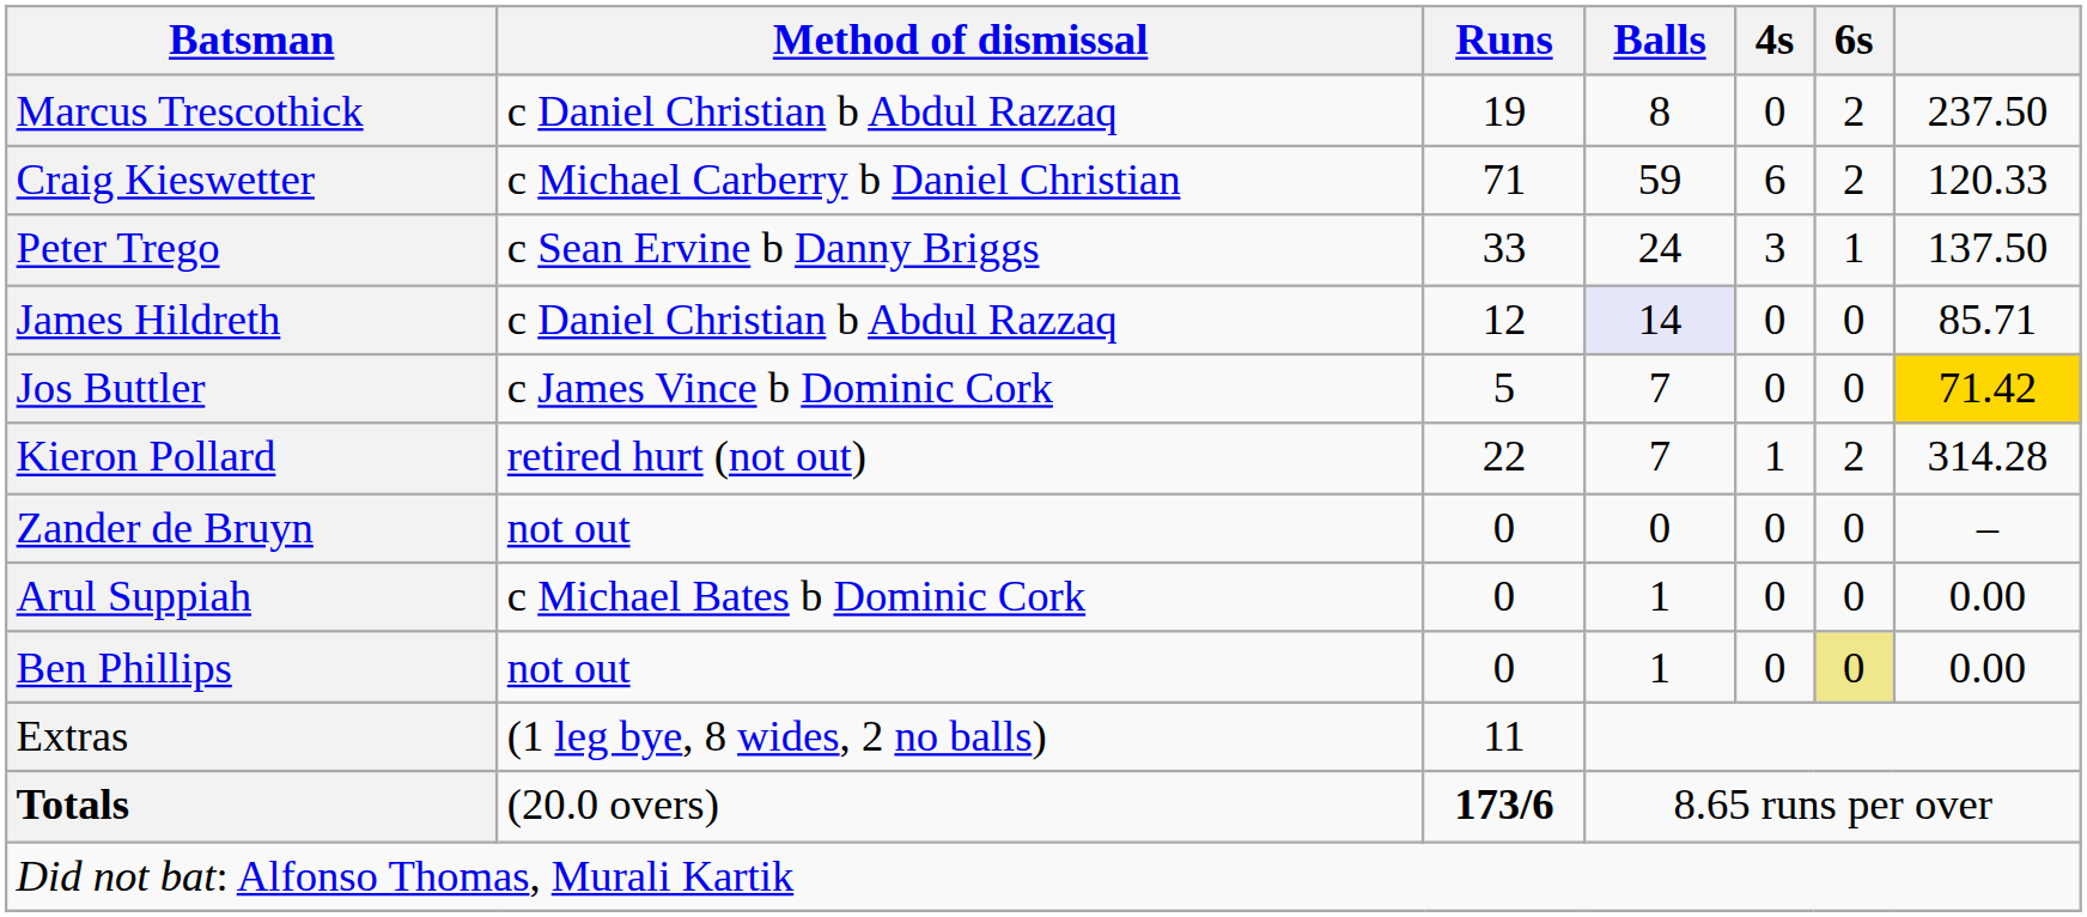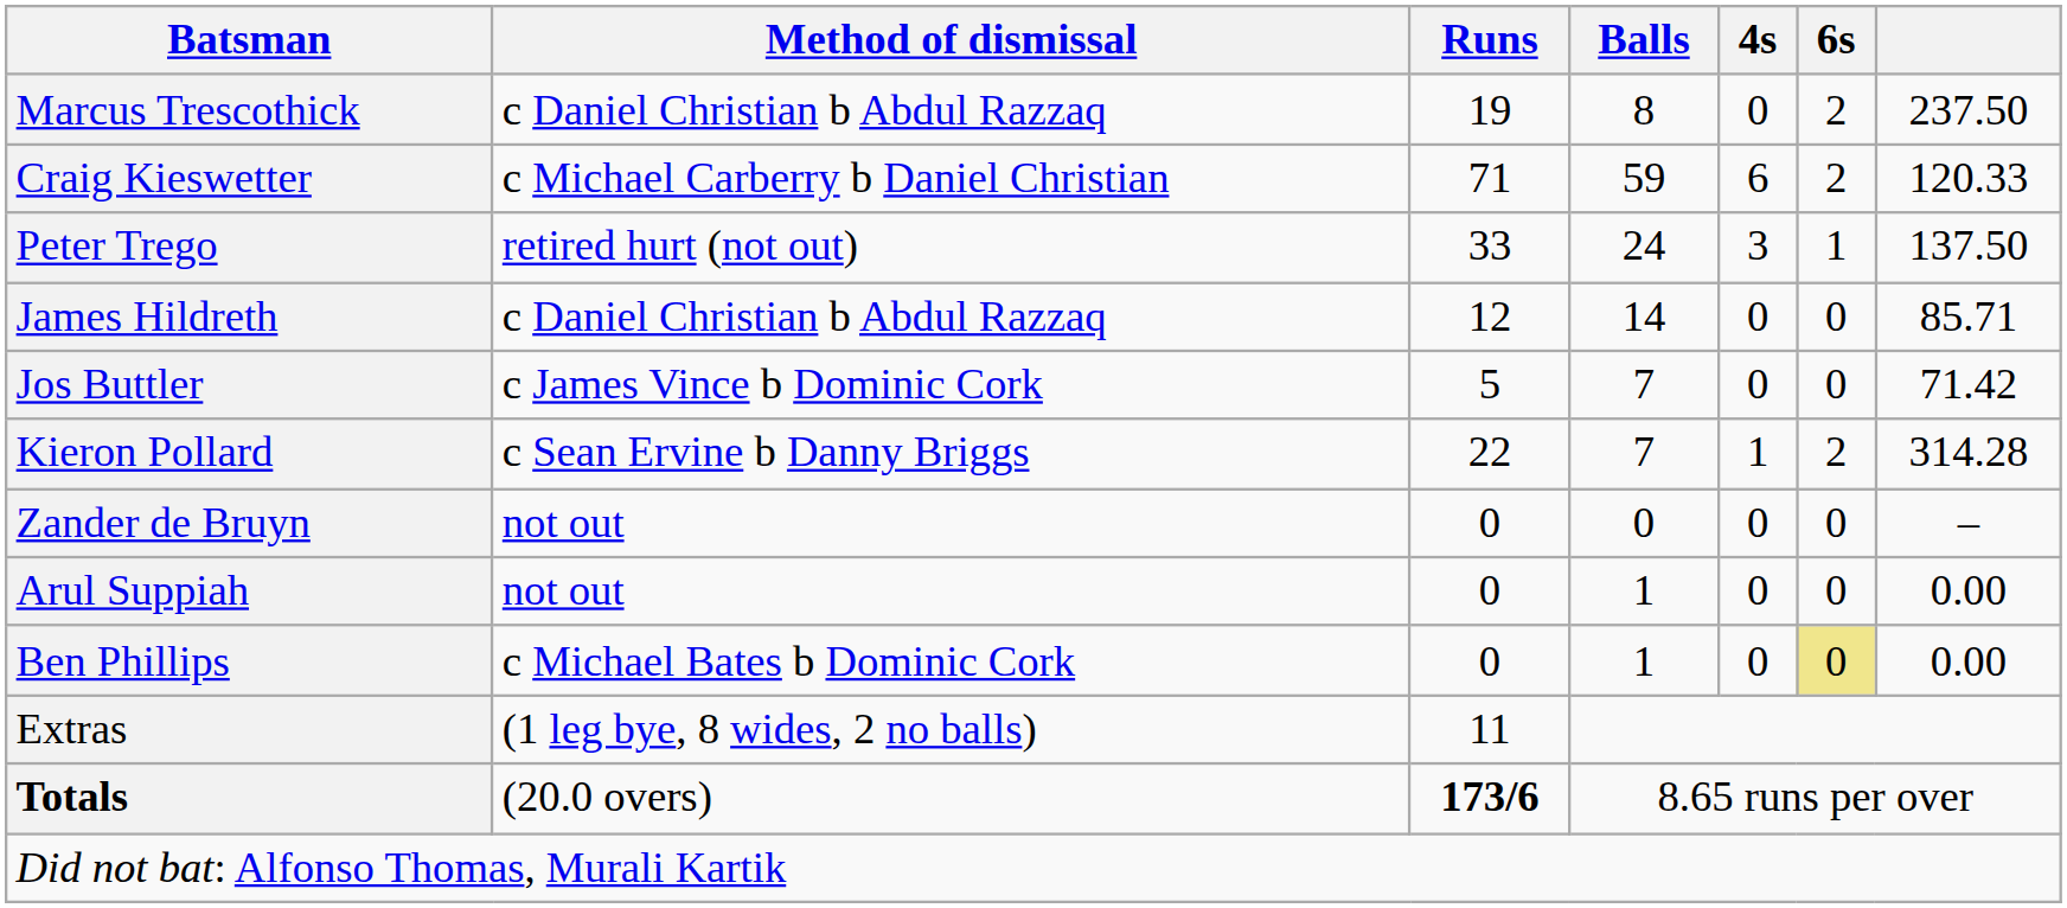Peter Trego | Method of dismissal: c Sean Ervine b Danny Briggs -> retired hurt (not out)
James Hildreth | Balls: lavender background -> no background
Jos Buttler | column 7: gold background -> no background
Kieron Pollard | Method of dismissal: retired hurt (not out) -> c Sean Ervine b Danny Briggs
Arul Suppiah | Method of dismissal: c Michael Bates b Dominic Cork -> not out
Ben Phillips | Method of dismissal: not out -> c Michael Bates b Dominic Cork
